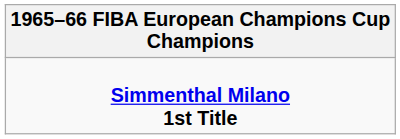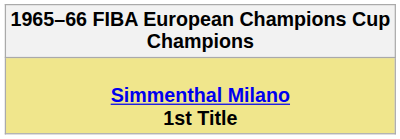row 2 | column 1: no background -> khaki background
